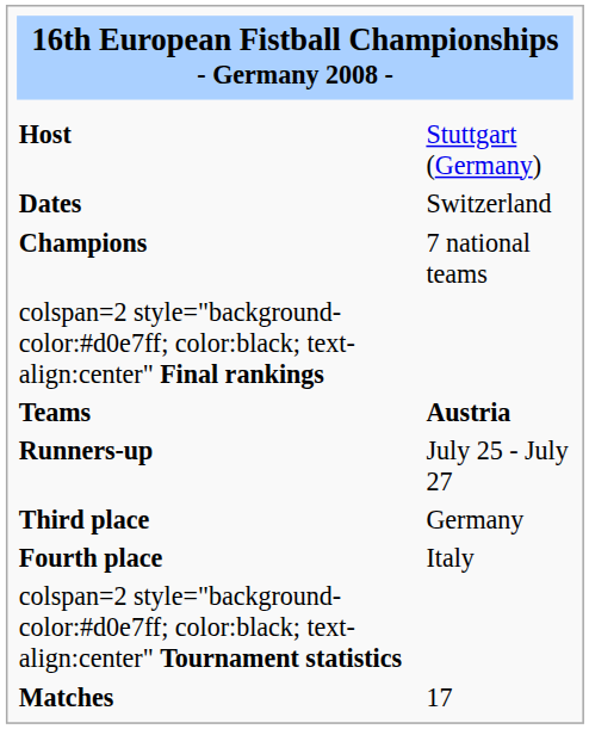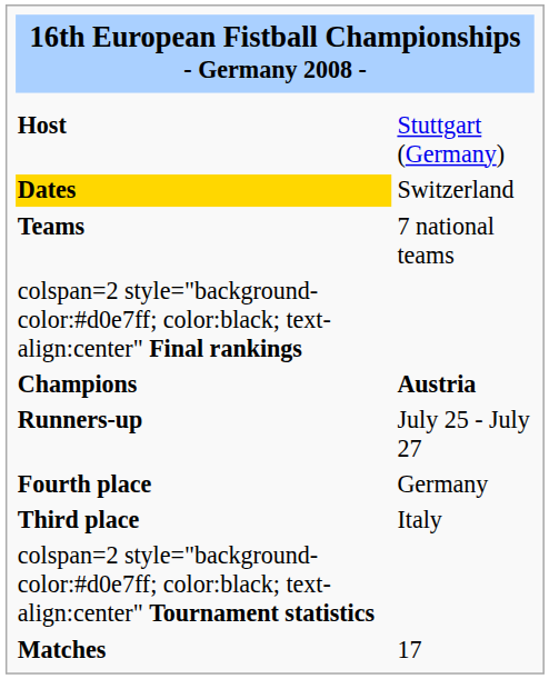row 3 | column 1: no background -> gold background
row 4 | column 1: Champions -> Teams
row 6 | column 1: Teams -> Champions
row 8 | column 1: Third place -> Fourth place
row 9 | column 1: Fourth place -> Third place
